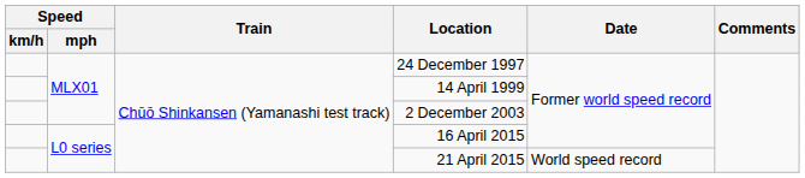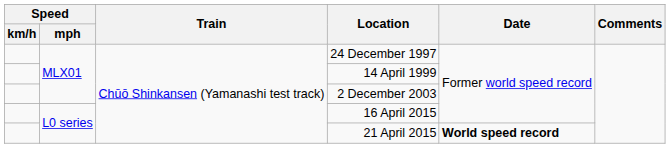21 April 2015 | Date: normal -> bold
